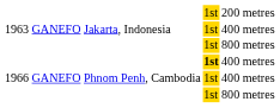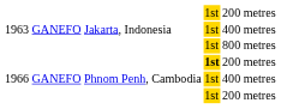row 4 | column 5: 400 metres -> 200 metres
row 6 | column 5: 800 metres -> 200 metres
